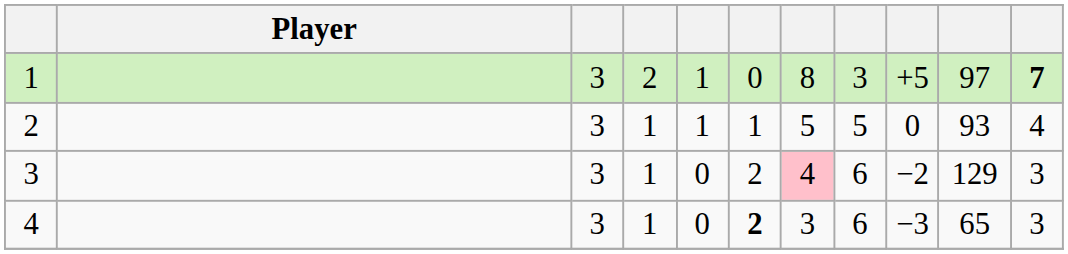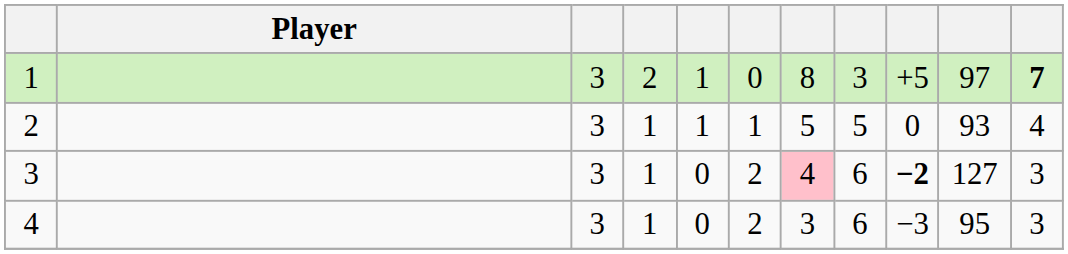row 4 | column 9: normal -> bold
row 4 | column 10: 129 -> 127
row 5 | column 6: bold -> normal
row 5 | column 10: 65 -> 95
